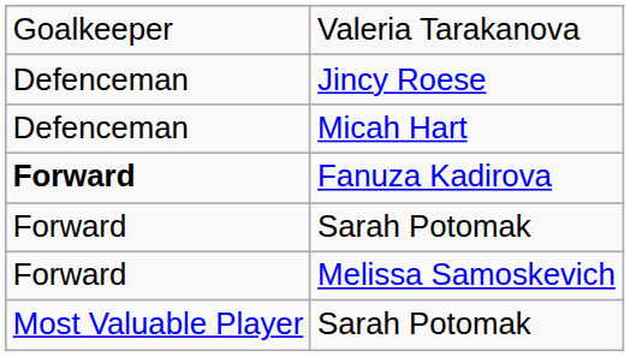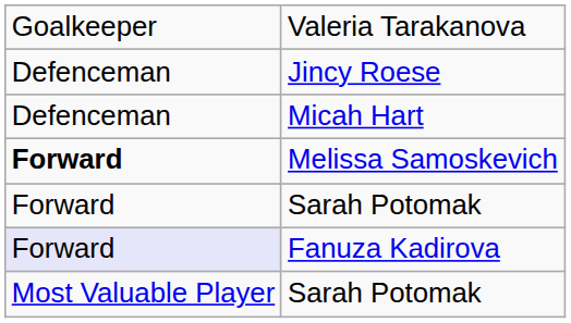row 4 | column 2: Fanuza Kadirova -> Melissa Samoskevich
row 6 | column 1: no background -> lavender background
row 6 | column 2: Melissa Samoskevich -> Fanuza Kadirova
